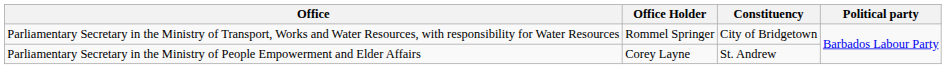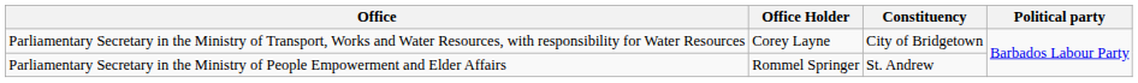row 2 | Office Holder: Rommel Springer -> Corey Layne
row 3 | Office Holder: Corey Layne -> Rommel Springer
